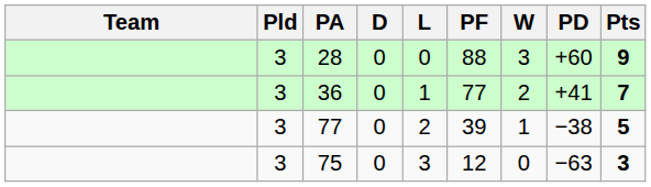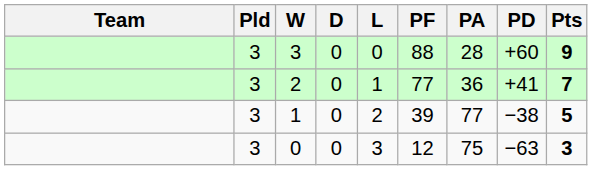columns swapped: W <-> PA
